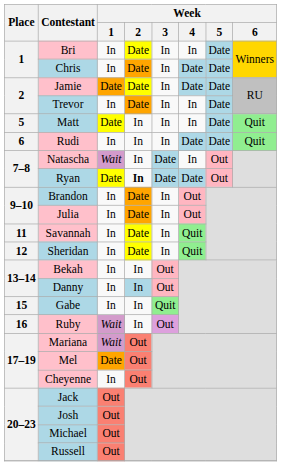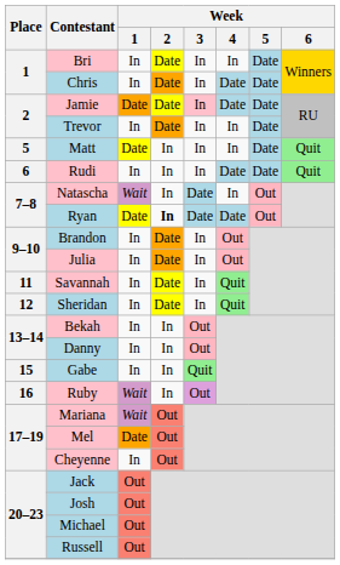Jamie | Week / 3: no background -> pink background
Danny | Week / 2: lightblue background -> no background
